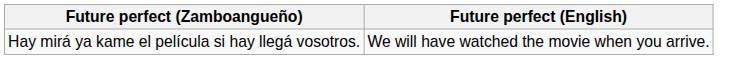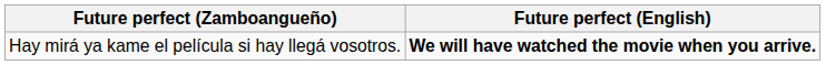Hay mirá ya kame el película si hay llegá vosotros. | Future perfect (English): normal -> bold
